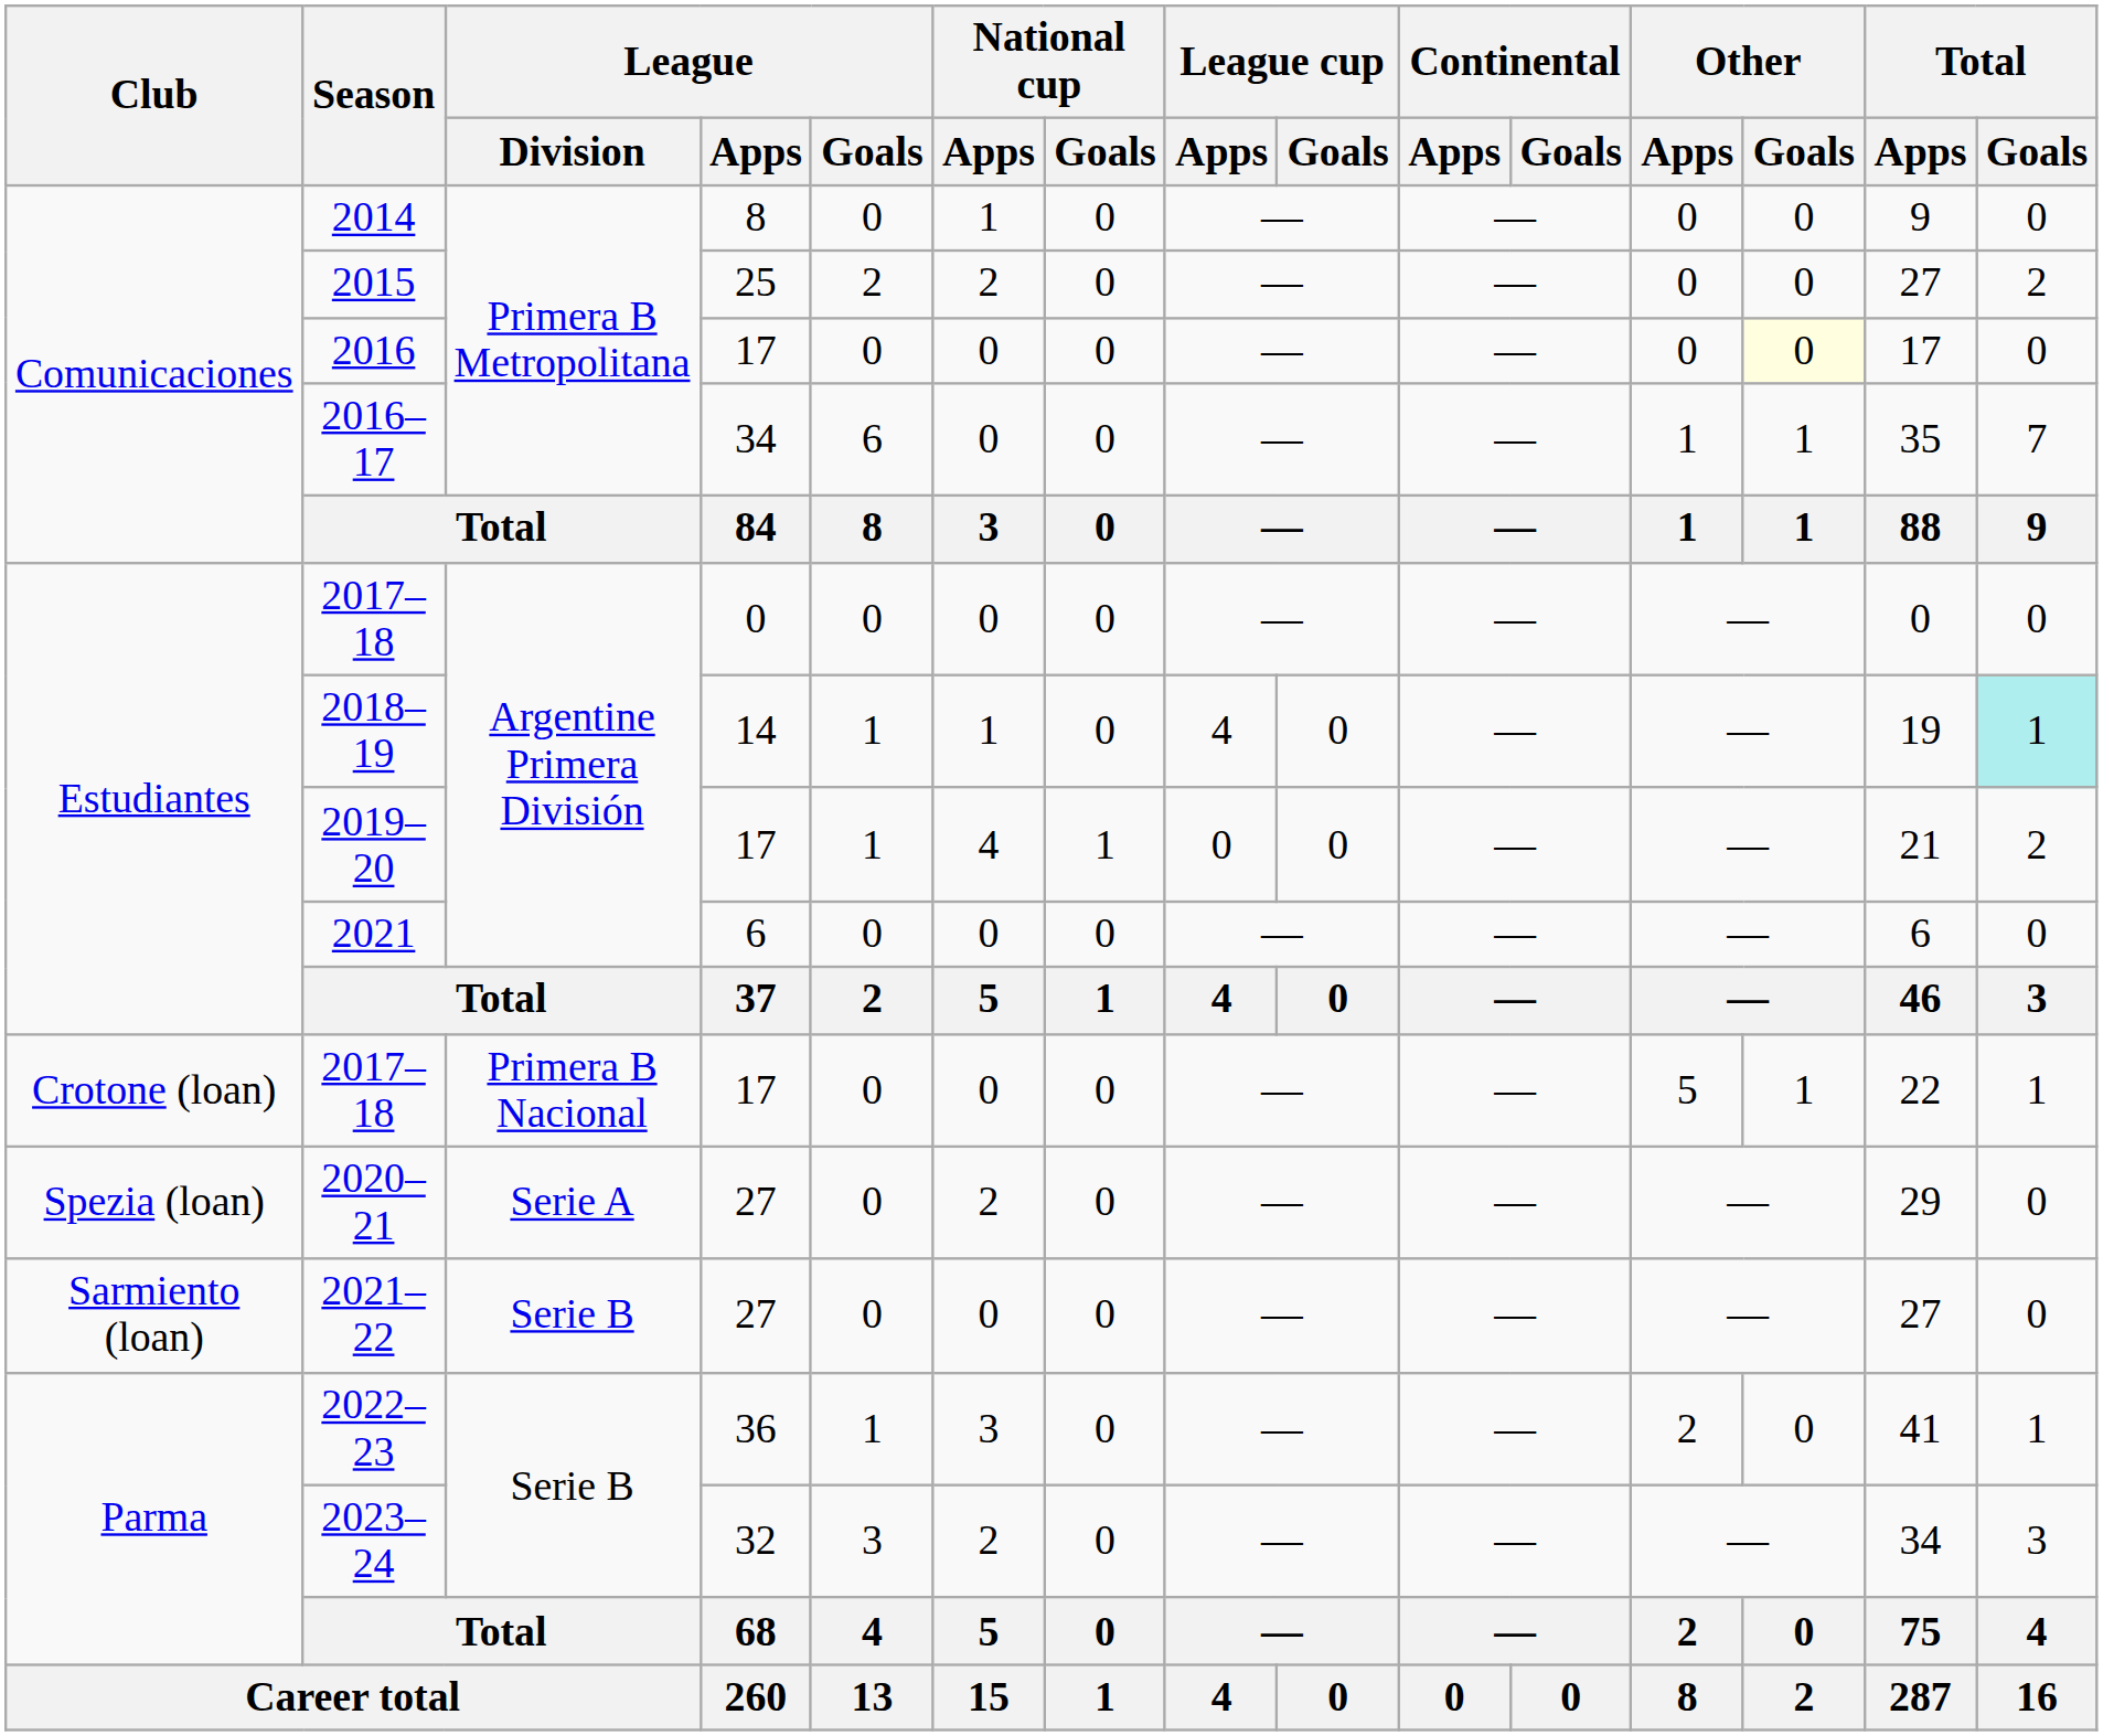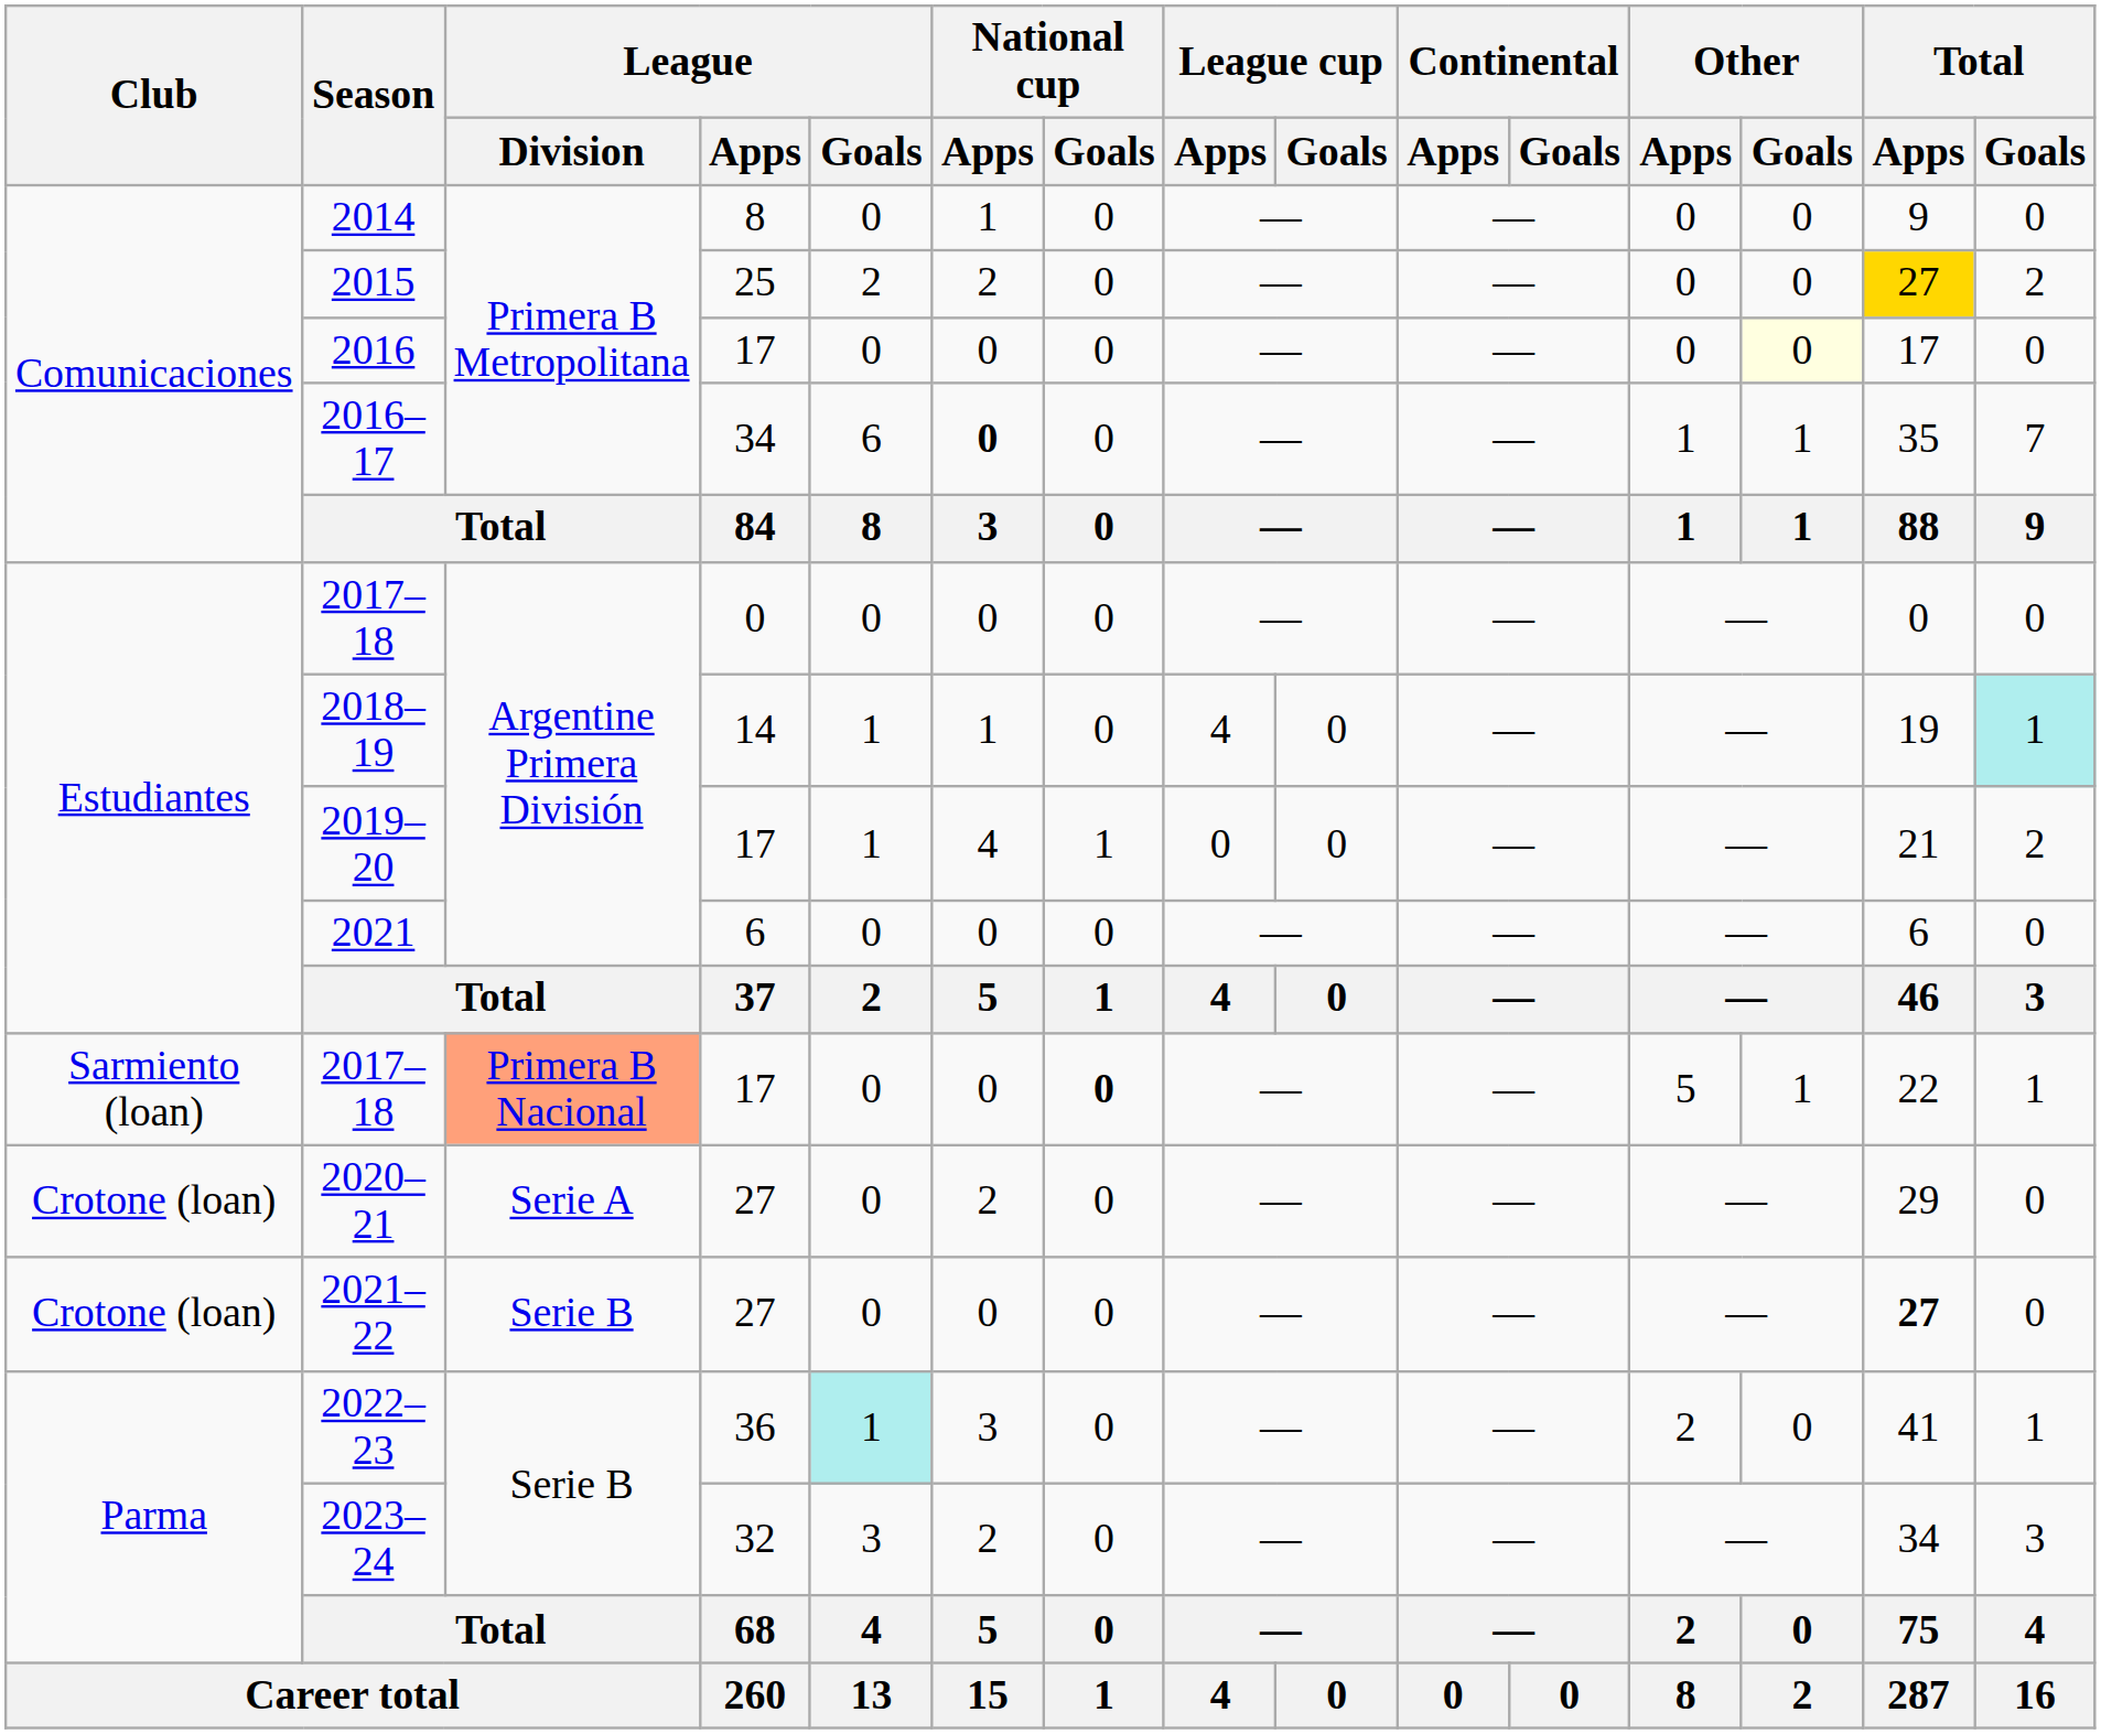2015 | Total / Apps: no background -> gold background
2016–17 | National cup / Apps: normal -> bold
2017–18 / 17 | Club: Crotone (loan) -> Sarmiento (loan)
2017–18 / 17 | League / Division: no background -> lightsalmon background
2017–18 / 17 | National cup / Goals: normal -> bold
2020–21 | Club: Spezia (loan) -> Crotone (loan)
2021–22 | Club: Sarmiento (loan) -> Crotone (loan)
2021–22 | Total / Apps: normal -> bold
2022–23 | League / Goals: no background -> paleturquoise background
